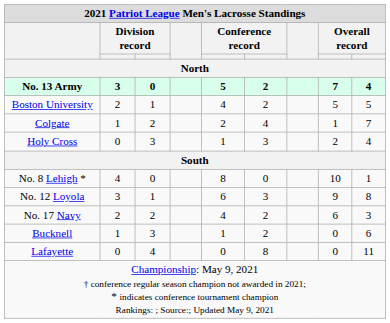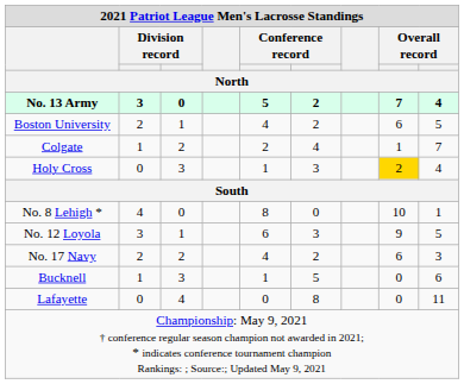Boston University | column 8: 5 -> 6
Holy Cross | column 8: no background -> gold background
No. 12 Loyola | column 9: 8 -> 5
Bucknell | column 6: 2 -> 5
